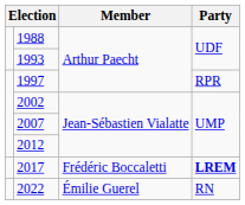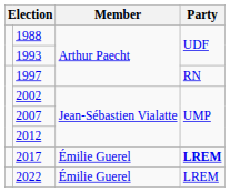1997 | Party: RPR -> RN
2017 | Member: Frédéric Boccaletti -> Émilie Guerel
2022 | Party: RN -> LREM
